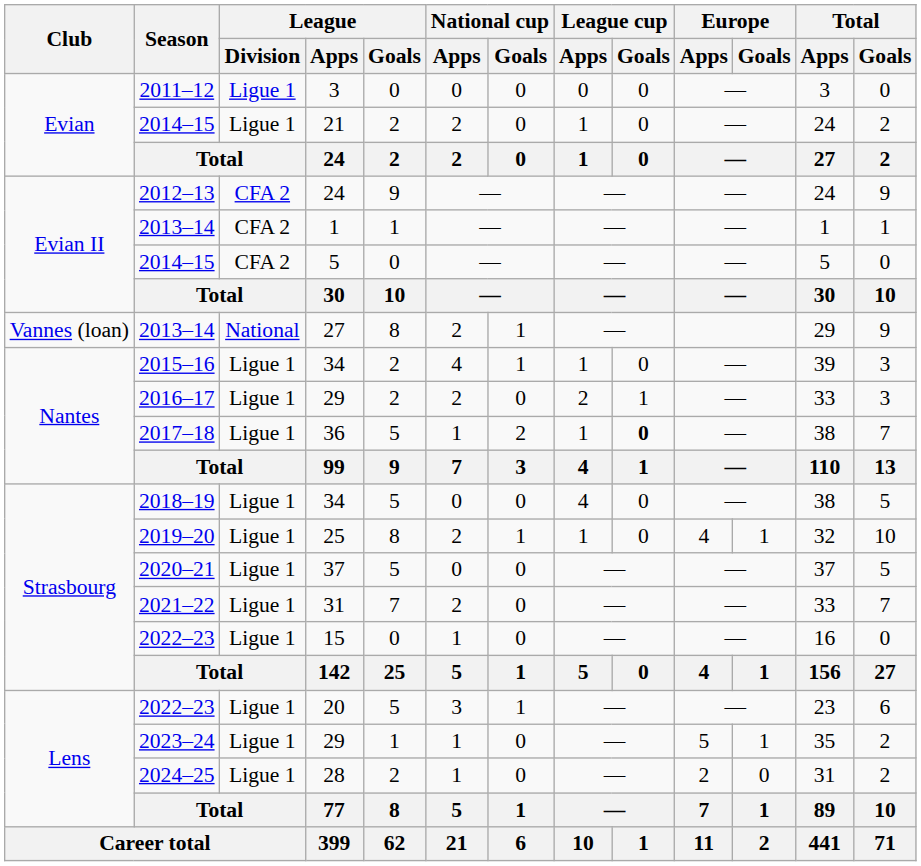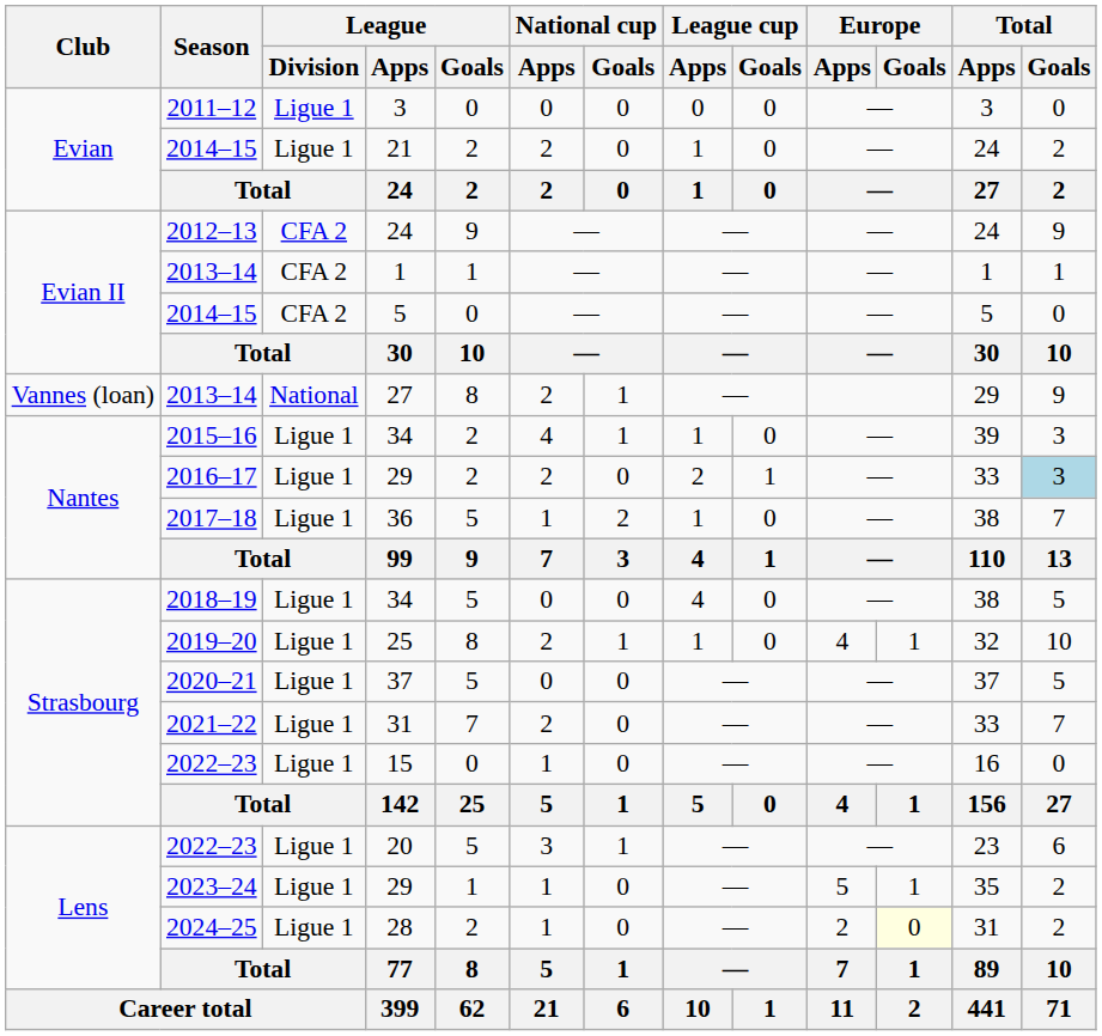2016–17 / 29 | Total / Goals: no background -> lightblue background
36 | League cup / Goals: bold -> normal
28 | Europe / Goals: no background -> lightyellow background
